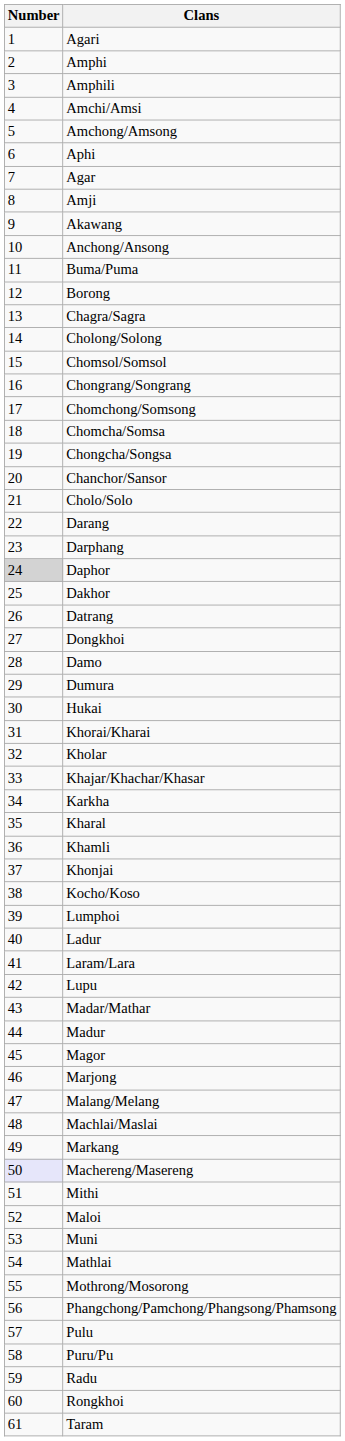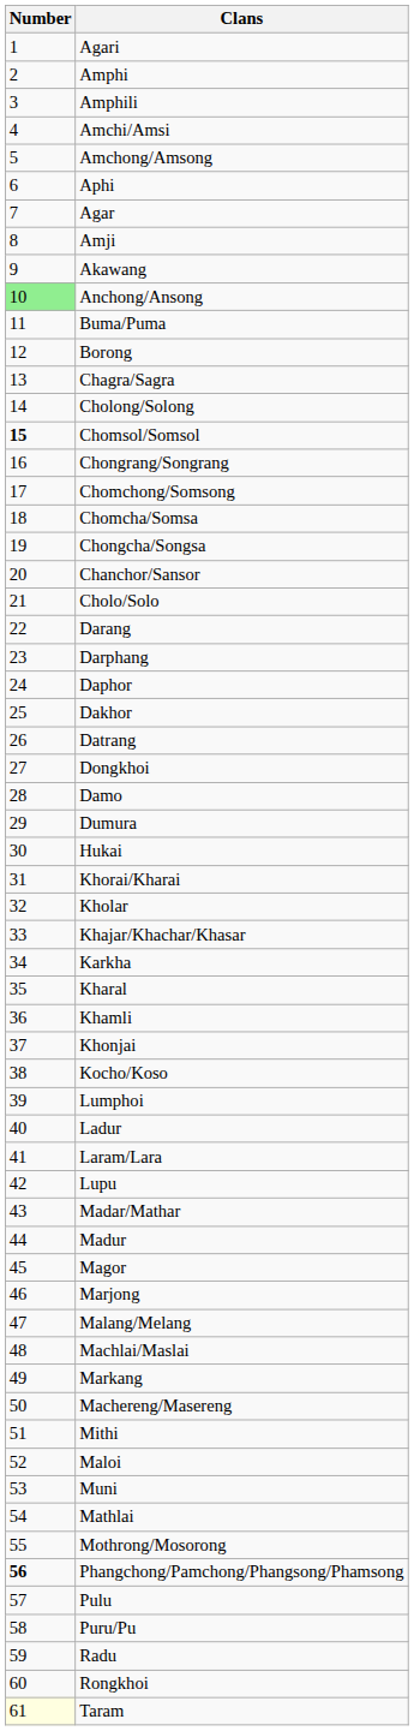Anchong/Ansong | Number: no background -> lightgreen background
Chomsol/Somsol | Number: normal -> bold
Daphor | Number: lightgrey background -> no background
Machereng/Masereng | Number: lavender background -> no background
Phangchong/Pamchong/Phangsong/Phamsong | Number: normal -> bold
Taram | Number: no background -> lightyellow background
